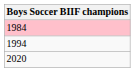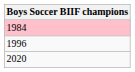row 3 | column 1: 1994 -> 1996
